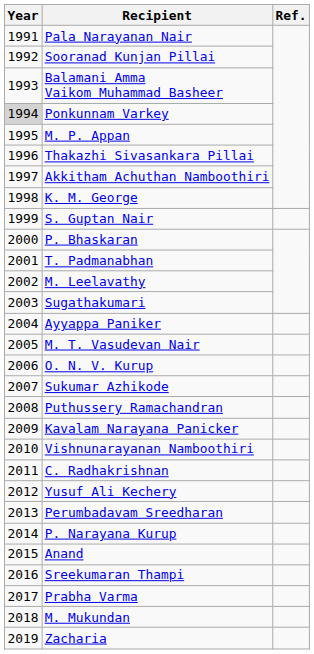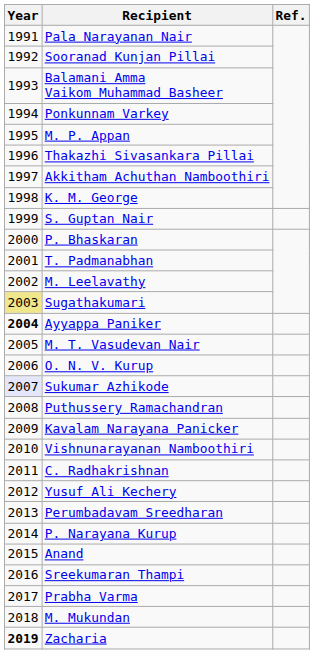Ponkunnam Varkey | Year: lightgrey background -> no background
Sugathakumari | Year: no background -> khaki background
Ayyappa Paniker | Year: normal -> bold
Sukumar Azhikode | Year: no background -> lavender background
Zacharia | Year: normal -> bold
